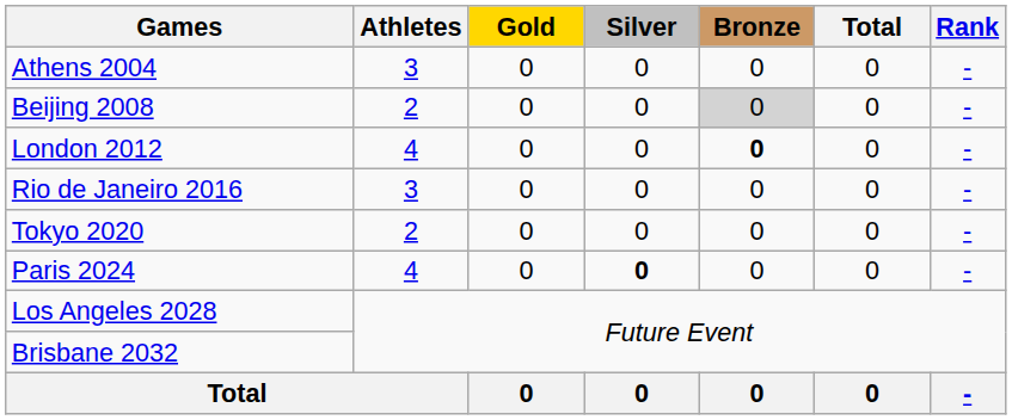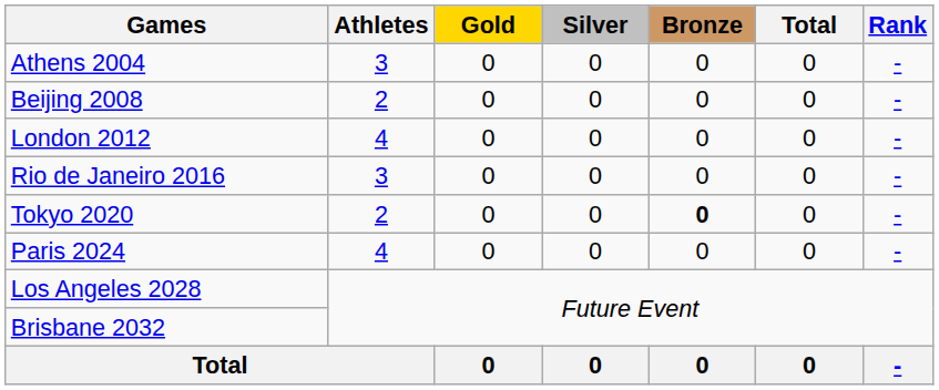Beijing 2008 | Bronze: lightgrey background -> no background
London 2012 | Bronze: bold -> normal
Tokyo 2020 | Bronze: normal -> bold
Paris 2024 | Silver: bold -> normal
